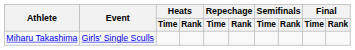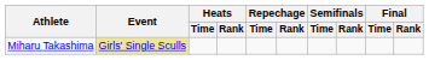Miharu Takashima | Event: no background -> khaki background
